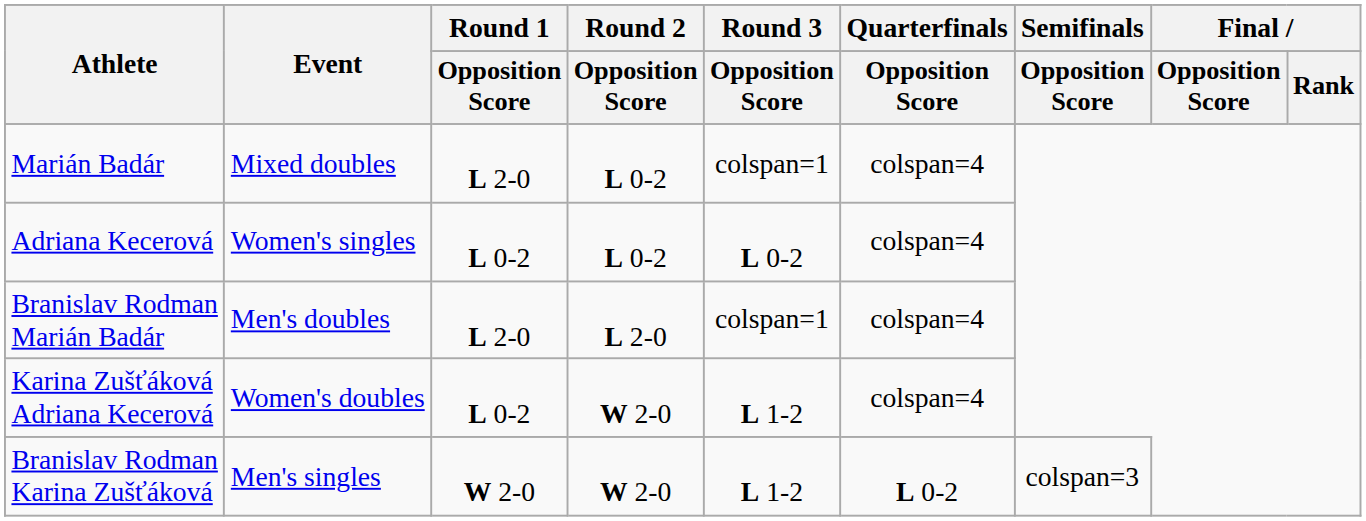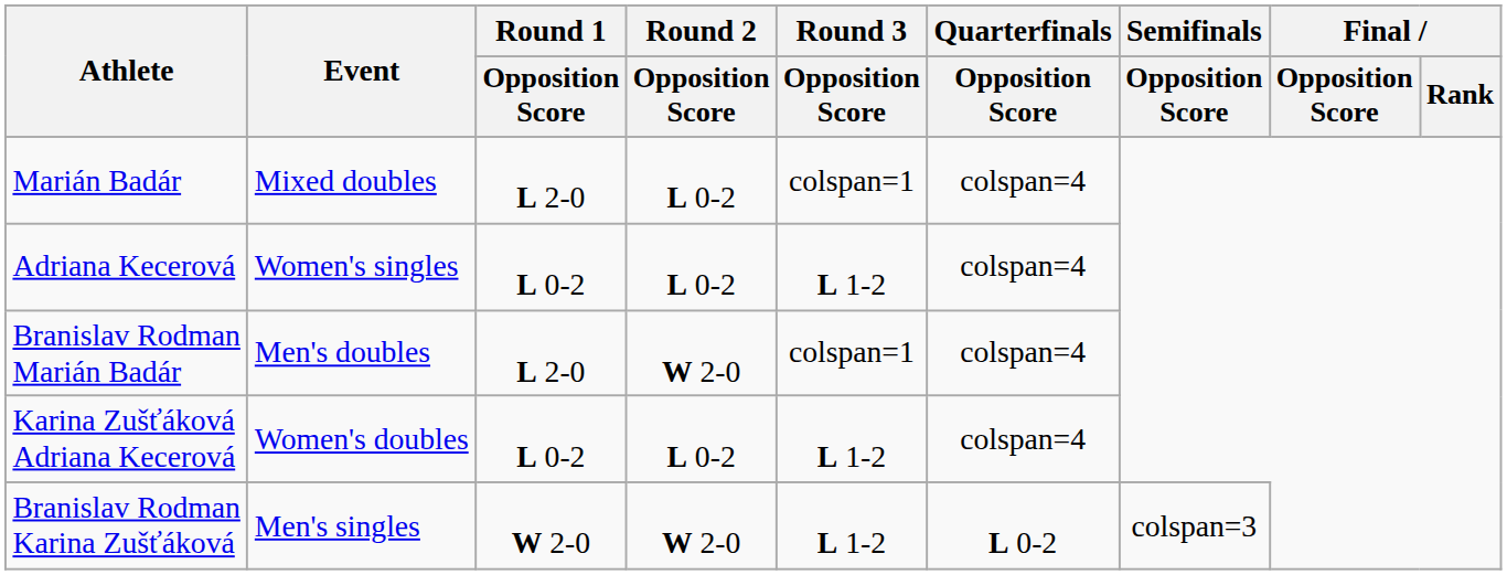Adriana Kecerová | Round 3 / Opposition Score: L 0-2 -> L 1-2
Branislav Rodman Marián Badár | Round 2 / Opposition Score: L 2-0 -> W 2-0
Karina Zušťáková Adriana Kecerová | Round 2 / Opposition Score: W 2-0 -> L 0-2
